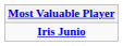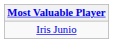row 2 | column 1: bold -> normal
